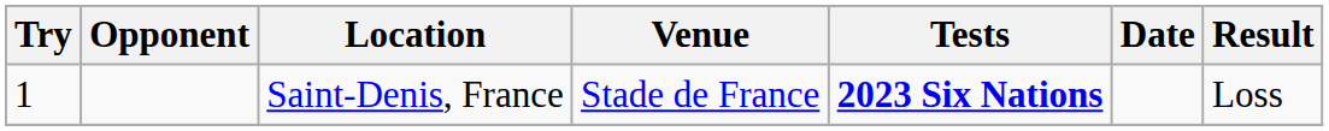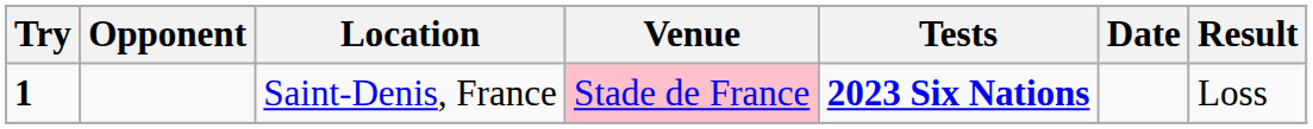Saint-Denis, France | Try: normal -> bold
Saint-Denis, France | Venue: no background -> pink background
